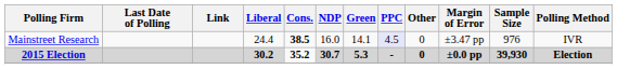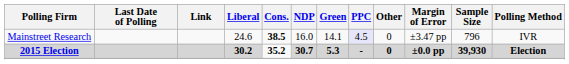Mainstreet Research | Liberal: 24.4 -> 24.6
Mainstreet Research | Sample Size: 976 -> 796
